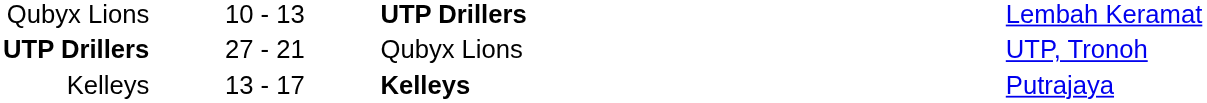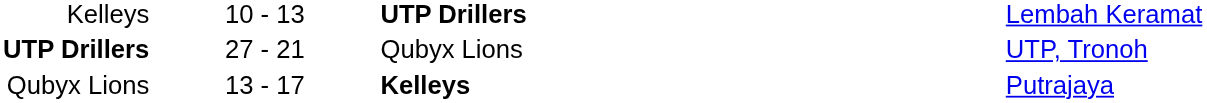row 1 | column 1: Qubyx Lions -> Kelleys
row 3 | column 1: Kelleys -> Qubyx Lions
